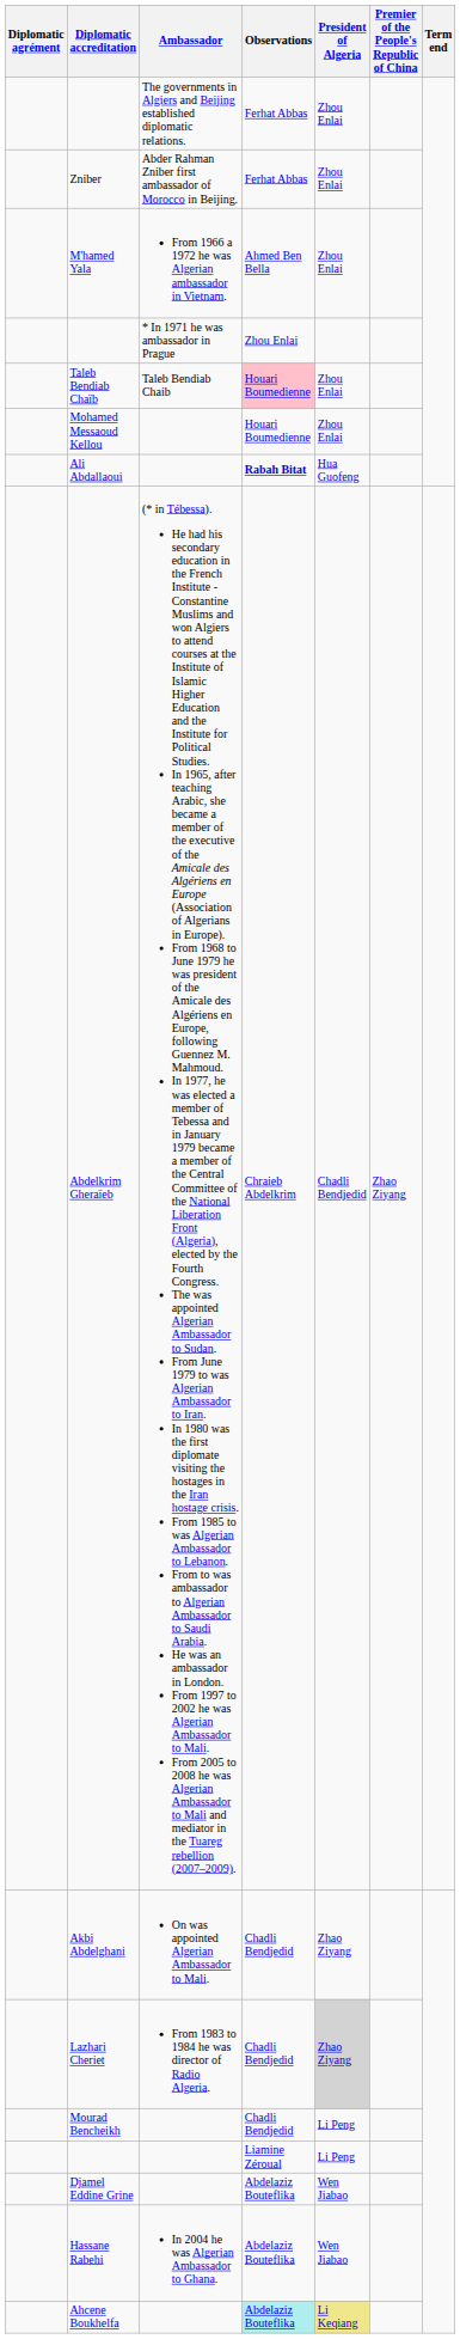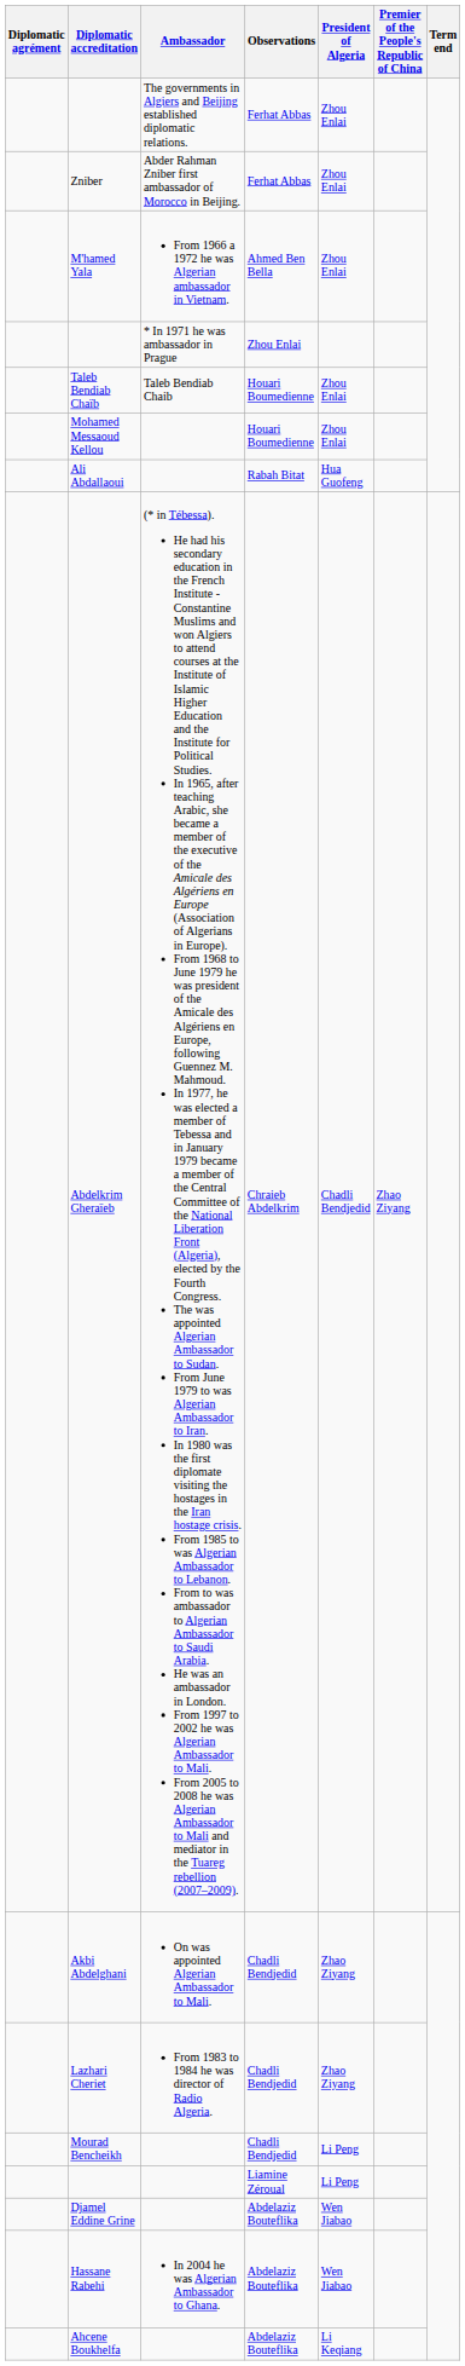Taleb Bendiab Chaïb | Observations: pink background -> no background
Ali Abdallaoui | Observations: bold -> normal
Lazhari Cheriet | President of Algeria: lightgrey background -> no background
Ahcene Boukhelfa | Observations: paleturquoise background -> no background
Ahcene Boukhelfa | President of Algeria: khaki background -> no background
